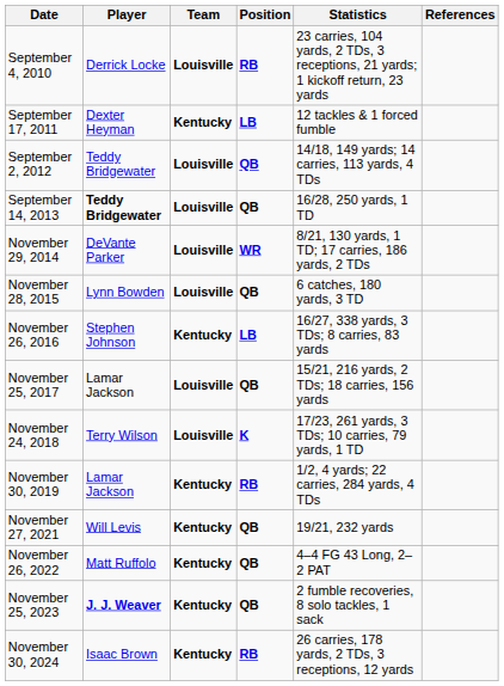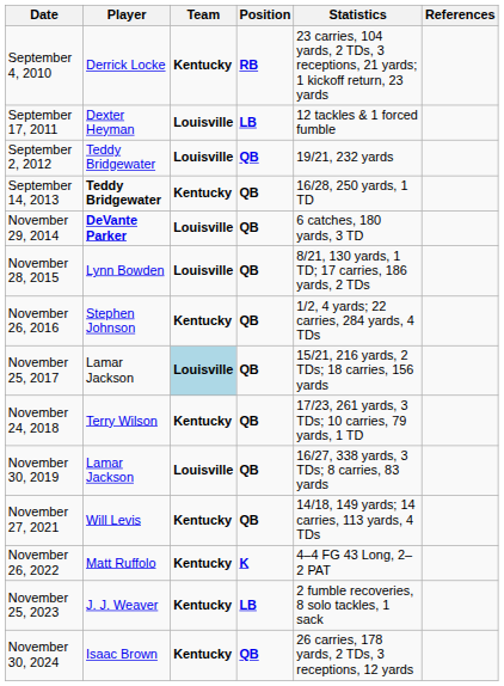September 4, 2010 | Team: Louisville -> Kentucky
September 17, 2011 | Team: Kentucky -> Louisville
September 2, 2012 | Statistics: 14/18, 149 yards; 14 carries, 113 yards, 4 TDs -> 19/21, 232 yards
September 14, 2013 | Team: Louisville -> Kentucky
November 29, 2014 | Player: normal -> bold
November 29, 2014 | Position: WR -> QB
November 29, 2014 | Statistics: 8/21, 130 yards, 1 TD; 17 carries, 186 yards, 2 TDs -> 6 catches, 180 yards, 3 TD
November 28, 2015 | Statistics: 6 catches, 180 yards, 3 TD -> 8/21, 130 yards, 1 TD; 17 carries, 186 yards, 2 TDs
November 26, 2016 | Position: LB -> QB
November 26, 2016 | Statistics: 16/27, 338 yards, 3 TDs; 8 carries, 83 yards -> 1/2, 4 yards; 22 carries, 284 yards, 4 TDs
November 25, 2017 | Team: no background -> lightblue background
November 24, 2018 | Team: Louisville -> Kentucky
November 24, 2018 | Position: K -> QB
November 30, 2019 | Team: Kentucky -> Louisville
November 30, 2019 | Position: RB -> QB
November 30, 2019 | Statistics: 1/2, 4 yards; 22 carries, 284 yards, 4 TDs -> 16/27, 338 yards, 3 TDs; 8 carries, 83 yards
November 27, 2021 | Statistics: 19/21, 232 yards -> 14/18, 149 yards; 14 carries, 113 yards, 4 TDs
November 26, 2022 | Position: QB -> K
November 25, 2023 | Player: bold -> normal
November 25, 2023 | Position: QB -> LB
November 30, 2024 | Position: RB -> QB
